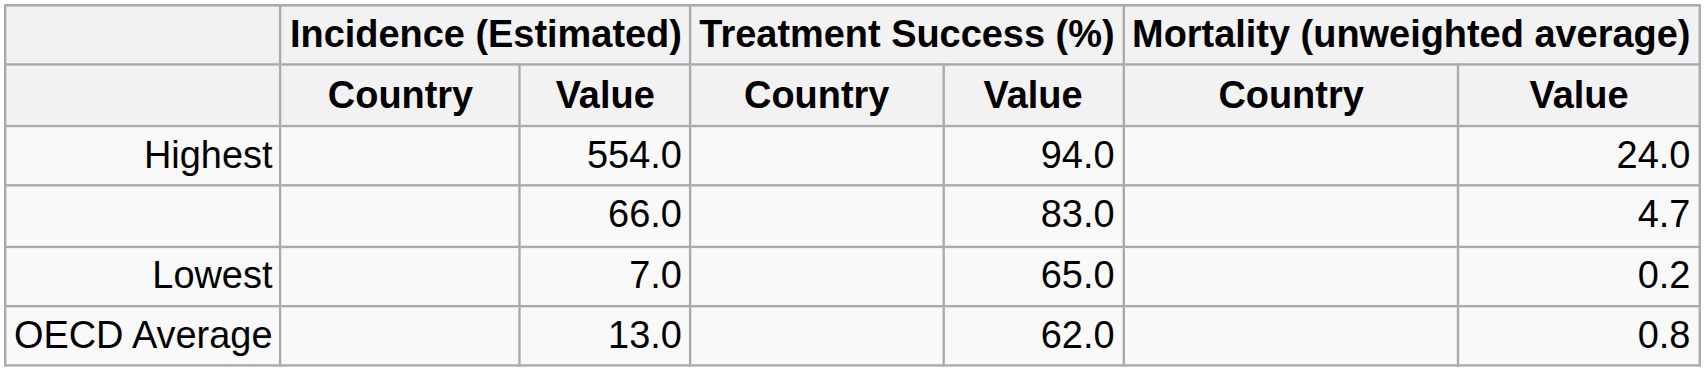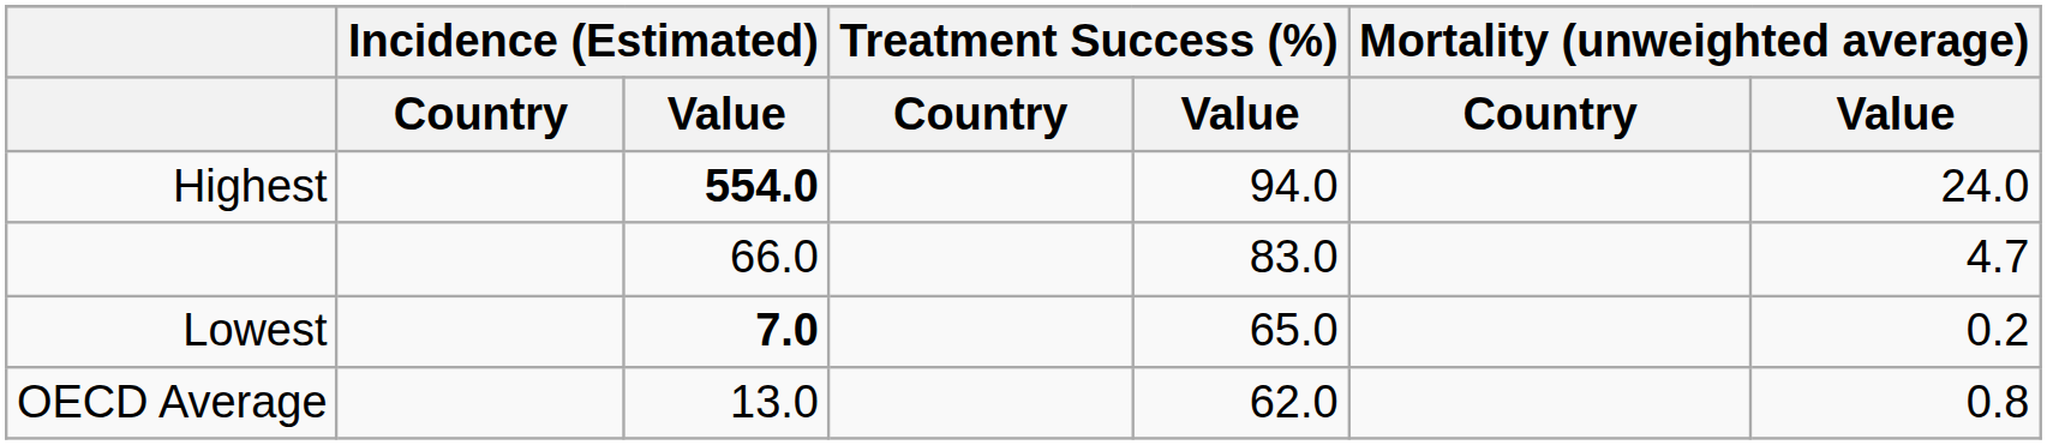Highest | Incidence (Estimated) / Value: normal -> bold
Lowest | Incidence (Estimated) / Value: normal -> bold
